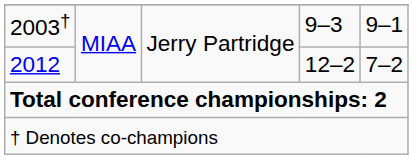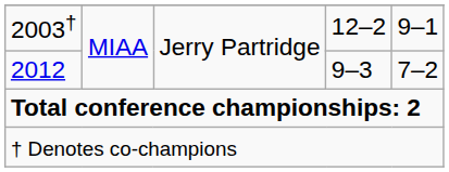2003† | column 4: 9–3 -> 12–2
2012 | column 4: 12–2 -> 9–3
